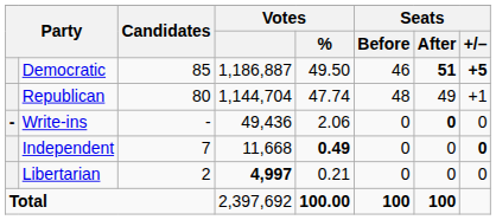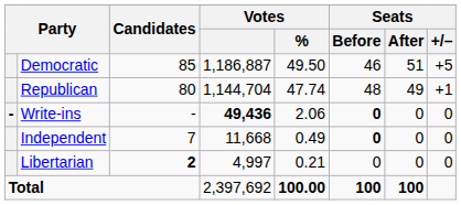Democratic | Seats / After: bold -> normal
Democratic | Seats / +/–: bold -> normal
Write-ins | Votes: normal -> bold
Write-ins | Seats / Before: normal -> bold
Write-ins | Seats / After: bold -> normal
Independent | Votes / %: bold -> normal
Independent | Seats / Before: normal -> bold
Independent | Seats / +/–: bold -> normal
Libertarian | Candidates: normal -> bold
Libertarian | Votes: bold -> normal
